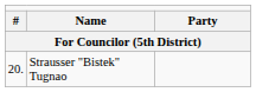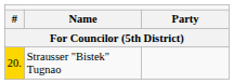Strausser "Bistek" Tugnao | column 1: no background -> gold background
